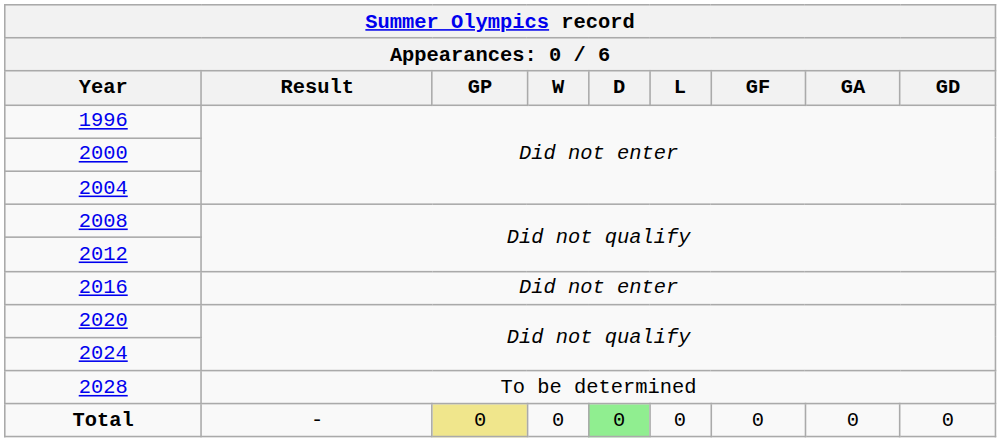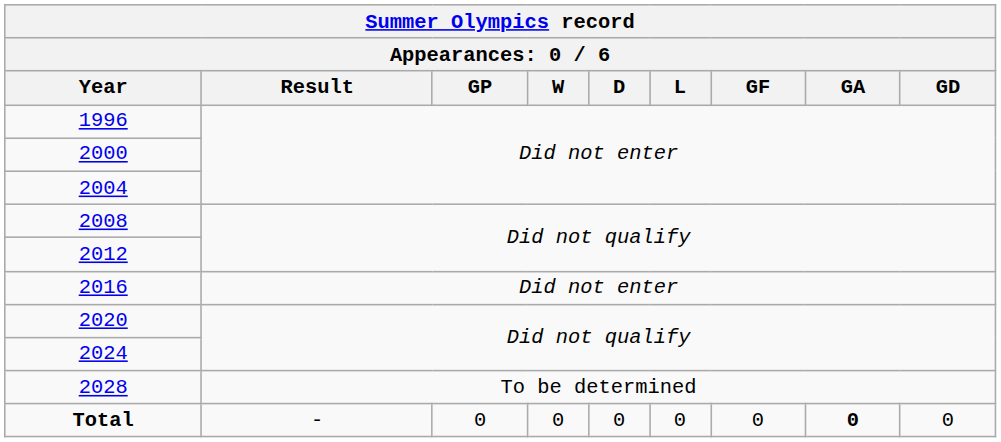Total | GP: khaki background -> no background
Total | D: lightgreen background -> no background
Total | GA: normal -> bold
